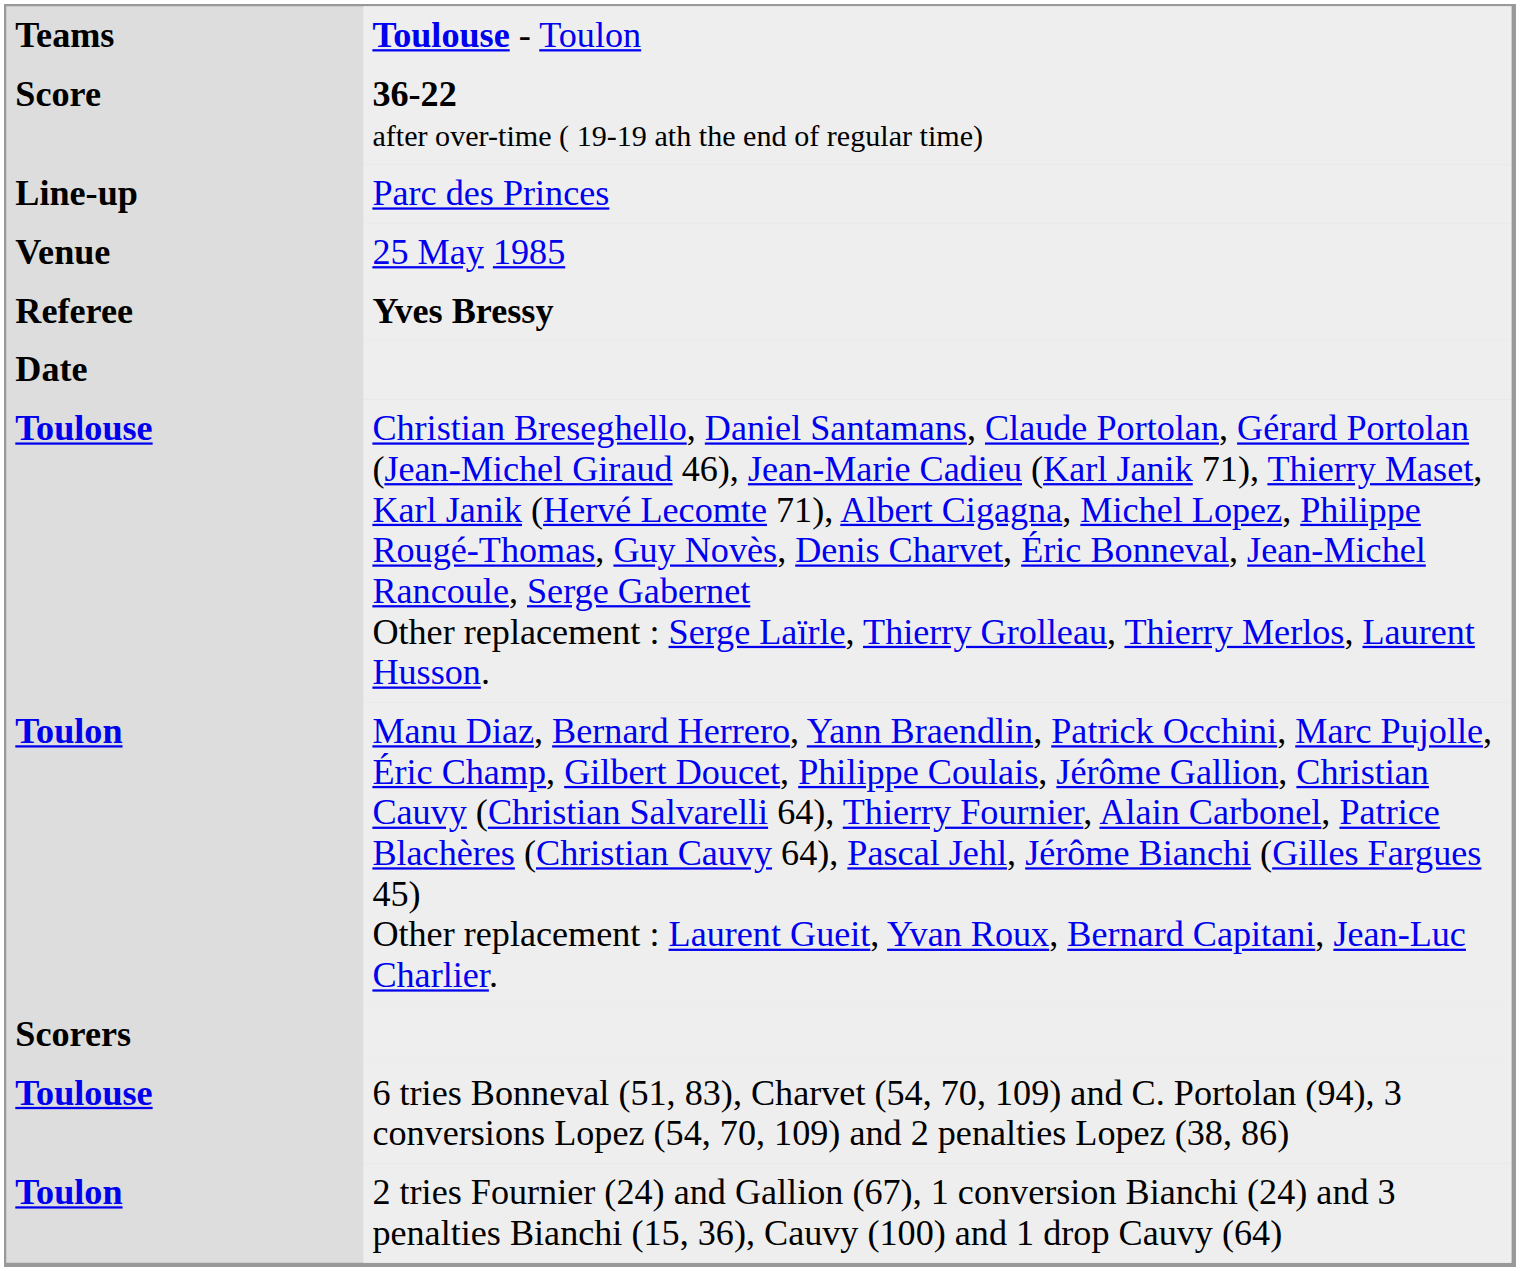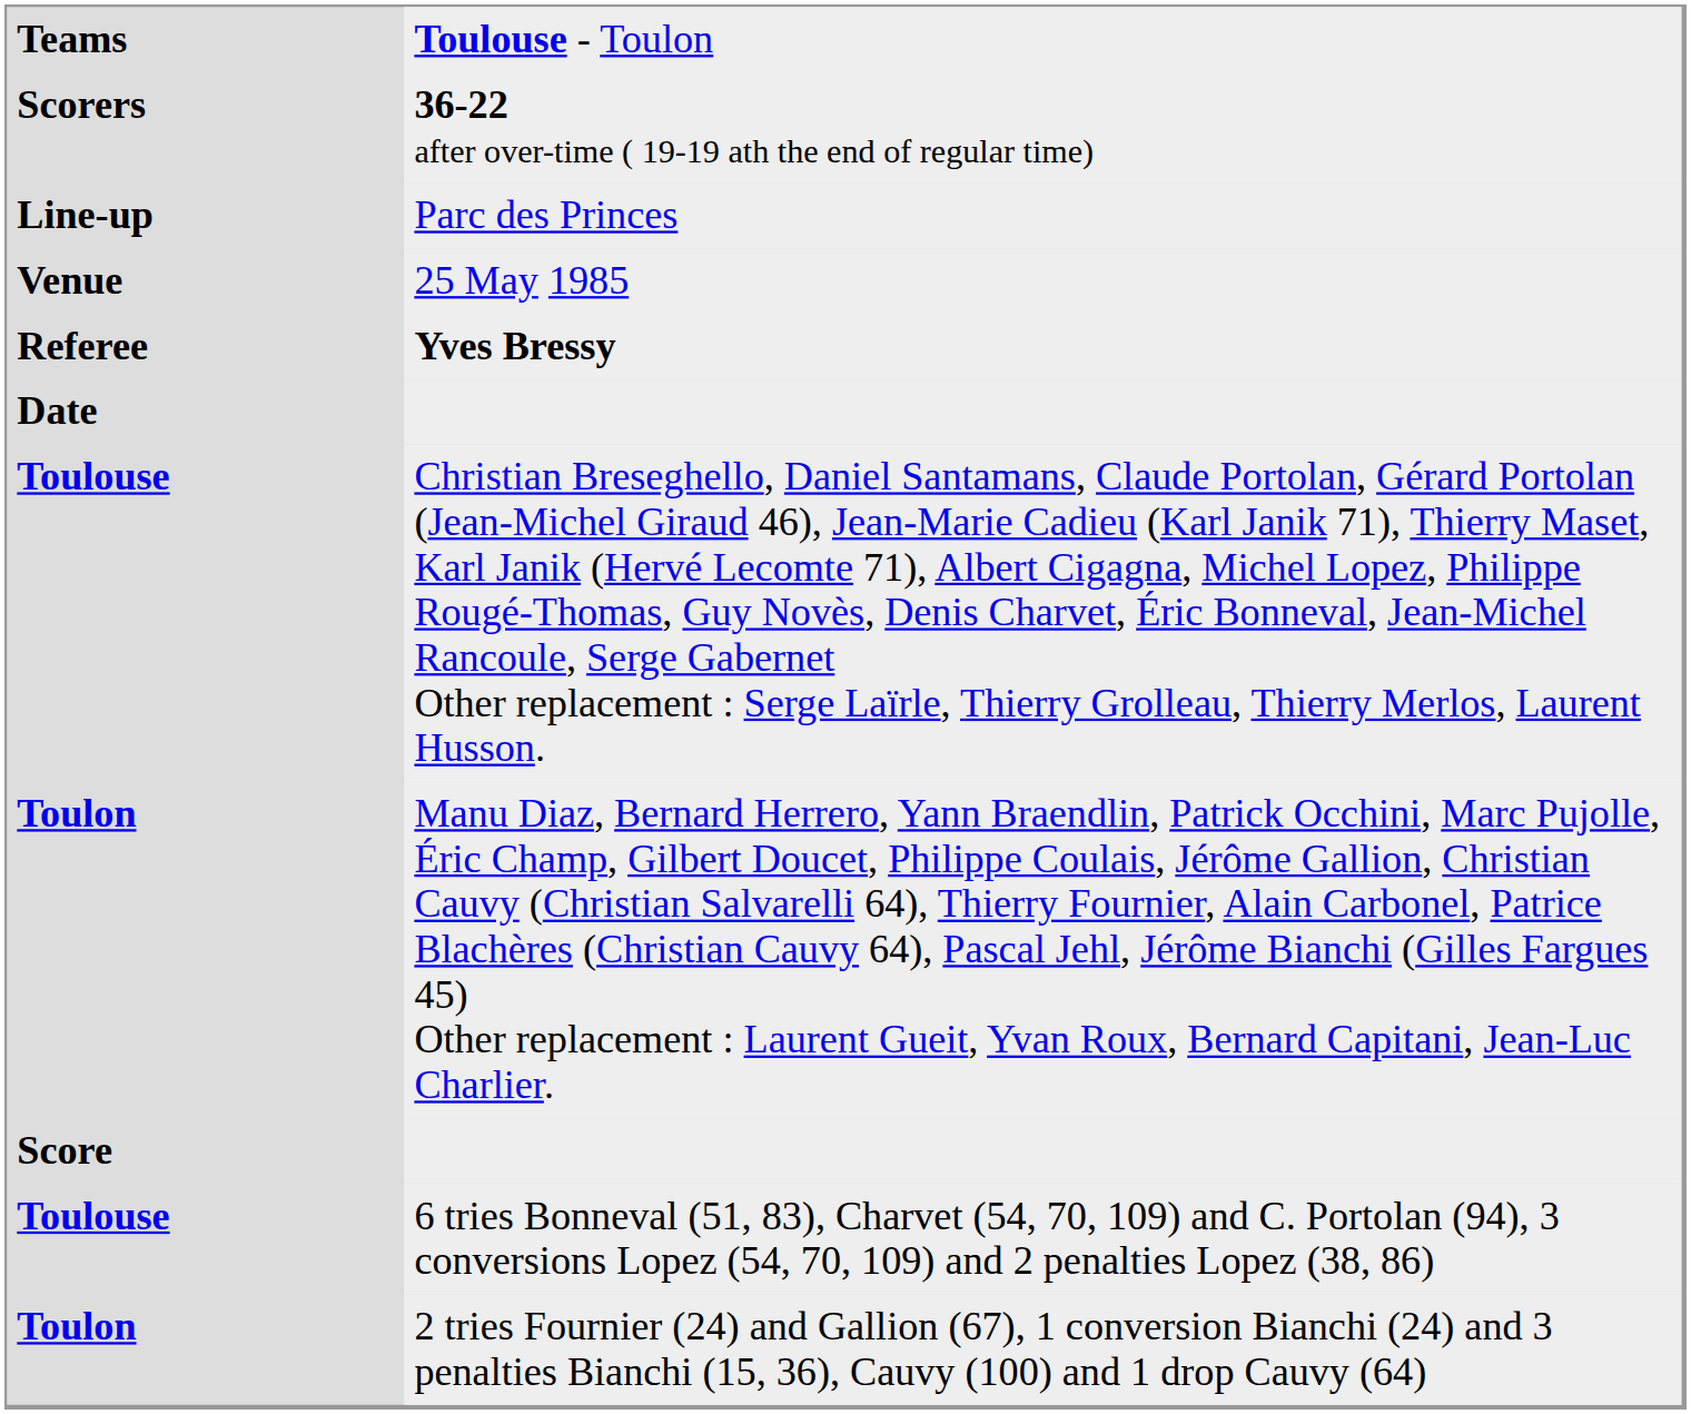row 2 | column 1: Score -> Scorers
row 9 | column 1: Scorers -> Score
